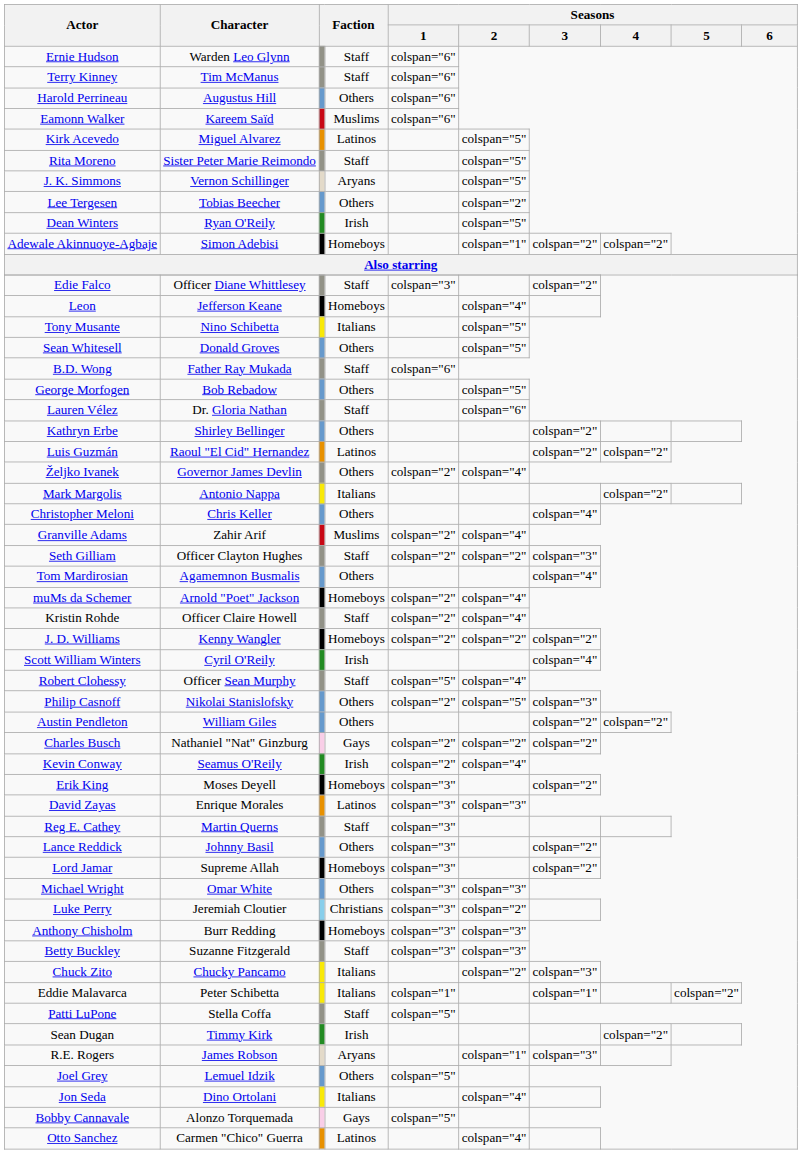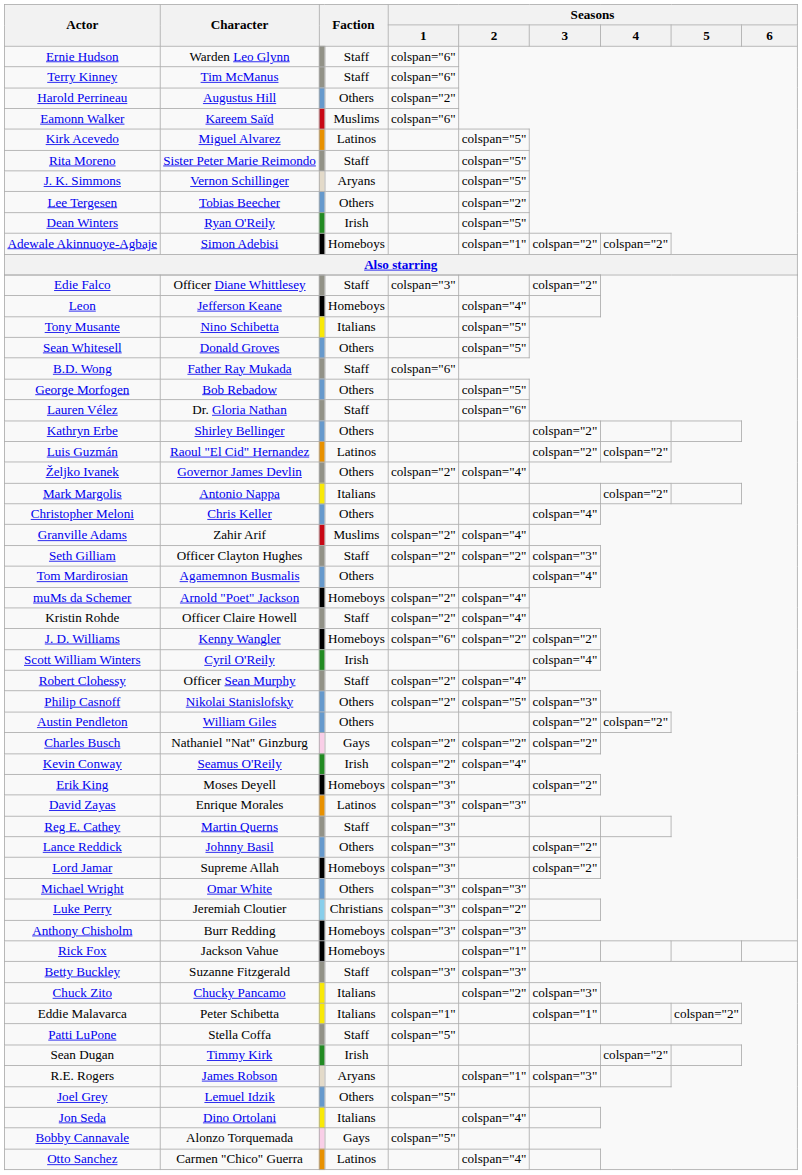Harold Perrineau | Seasons / 1: colspan="6" -> colspan="2"
J. D. Williams | Seasons / 1: colspan="2" -> colspan="6"
Robert Clohessy | Seasons / 1: colspan="5" -> colspan="2"
+ row: Rick Fox | Jackson Vahue | Homeboys | colspan="1"
